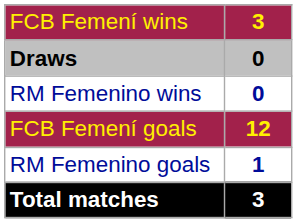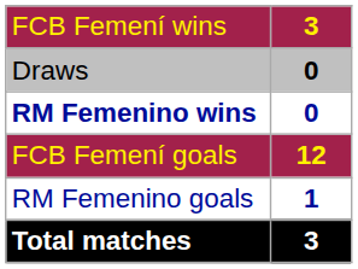Draws | column 1: bold -> normal
RM Femenino wins | column 1: normal -> bold
